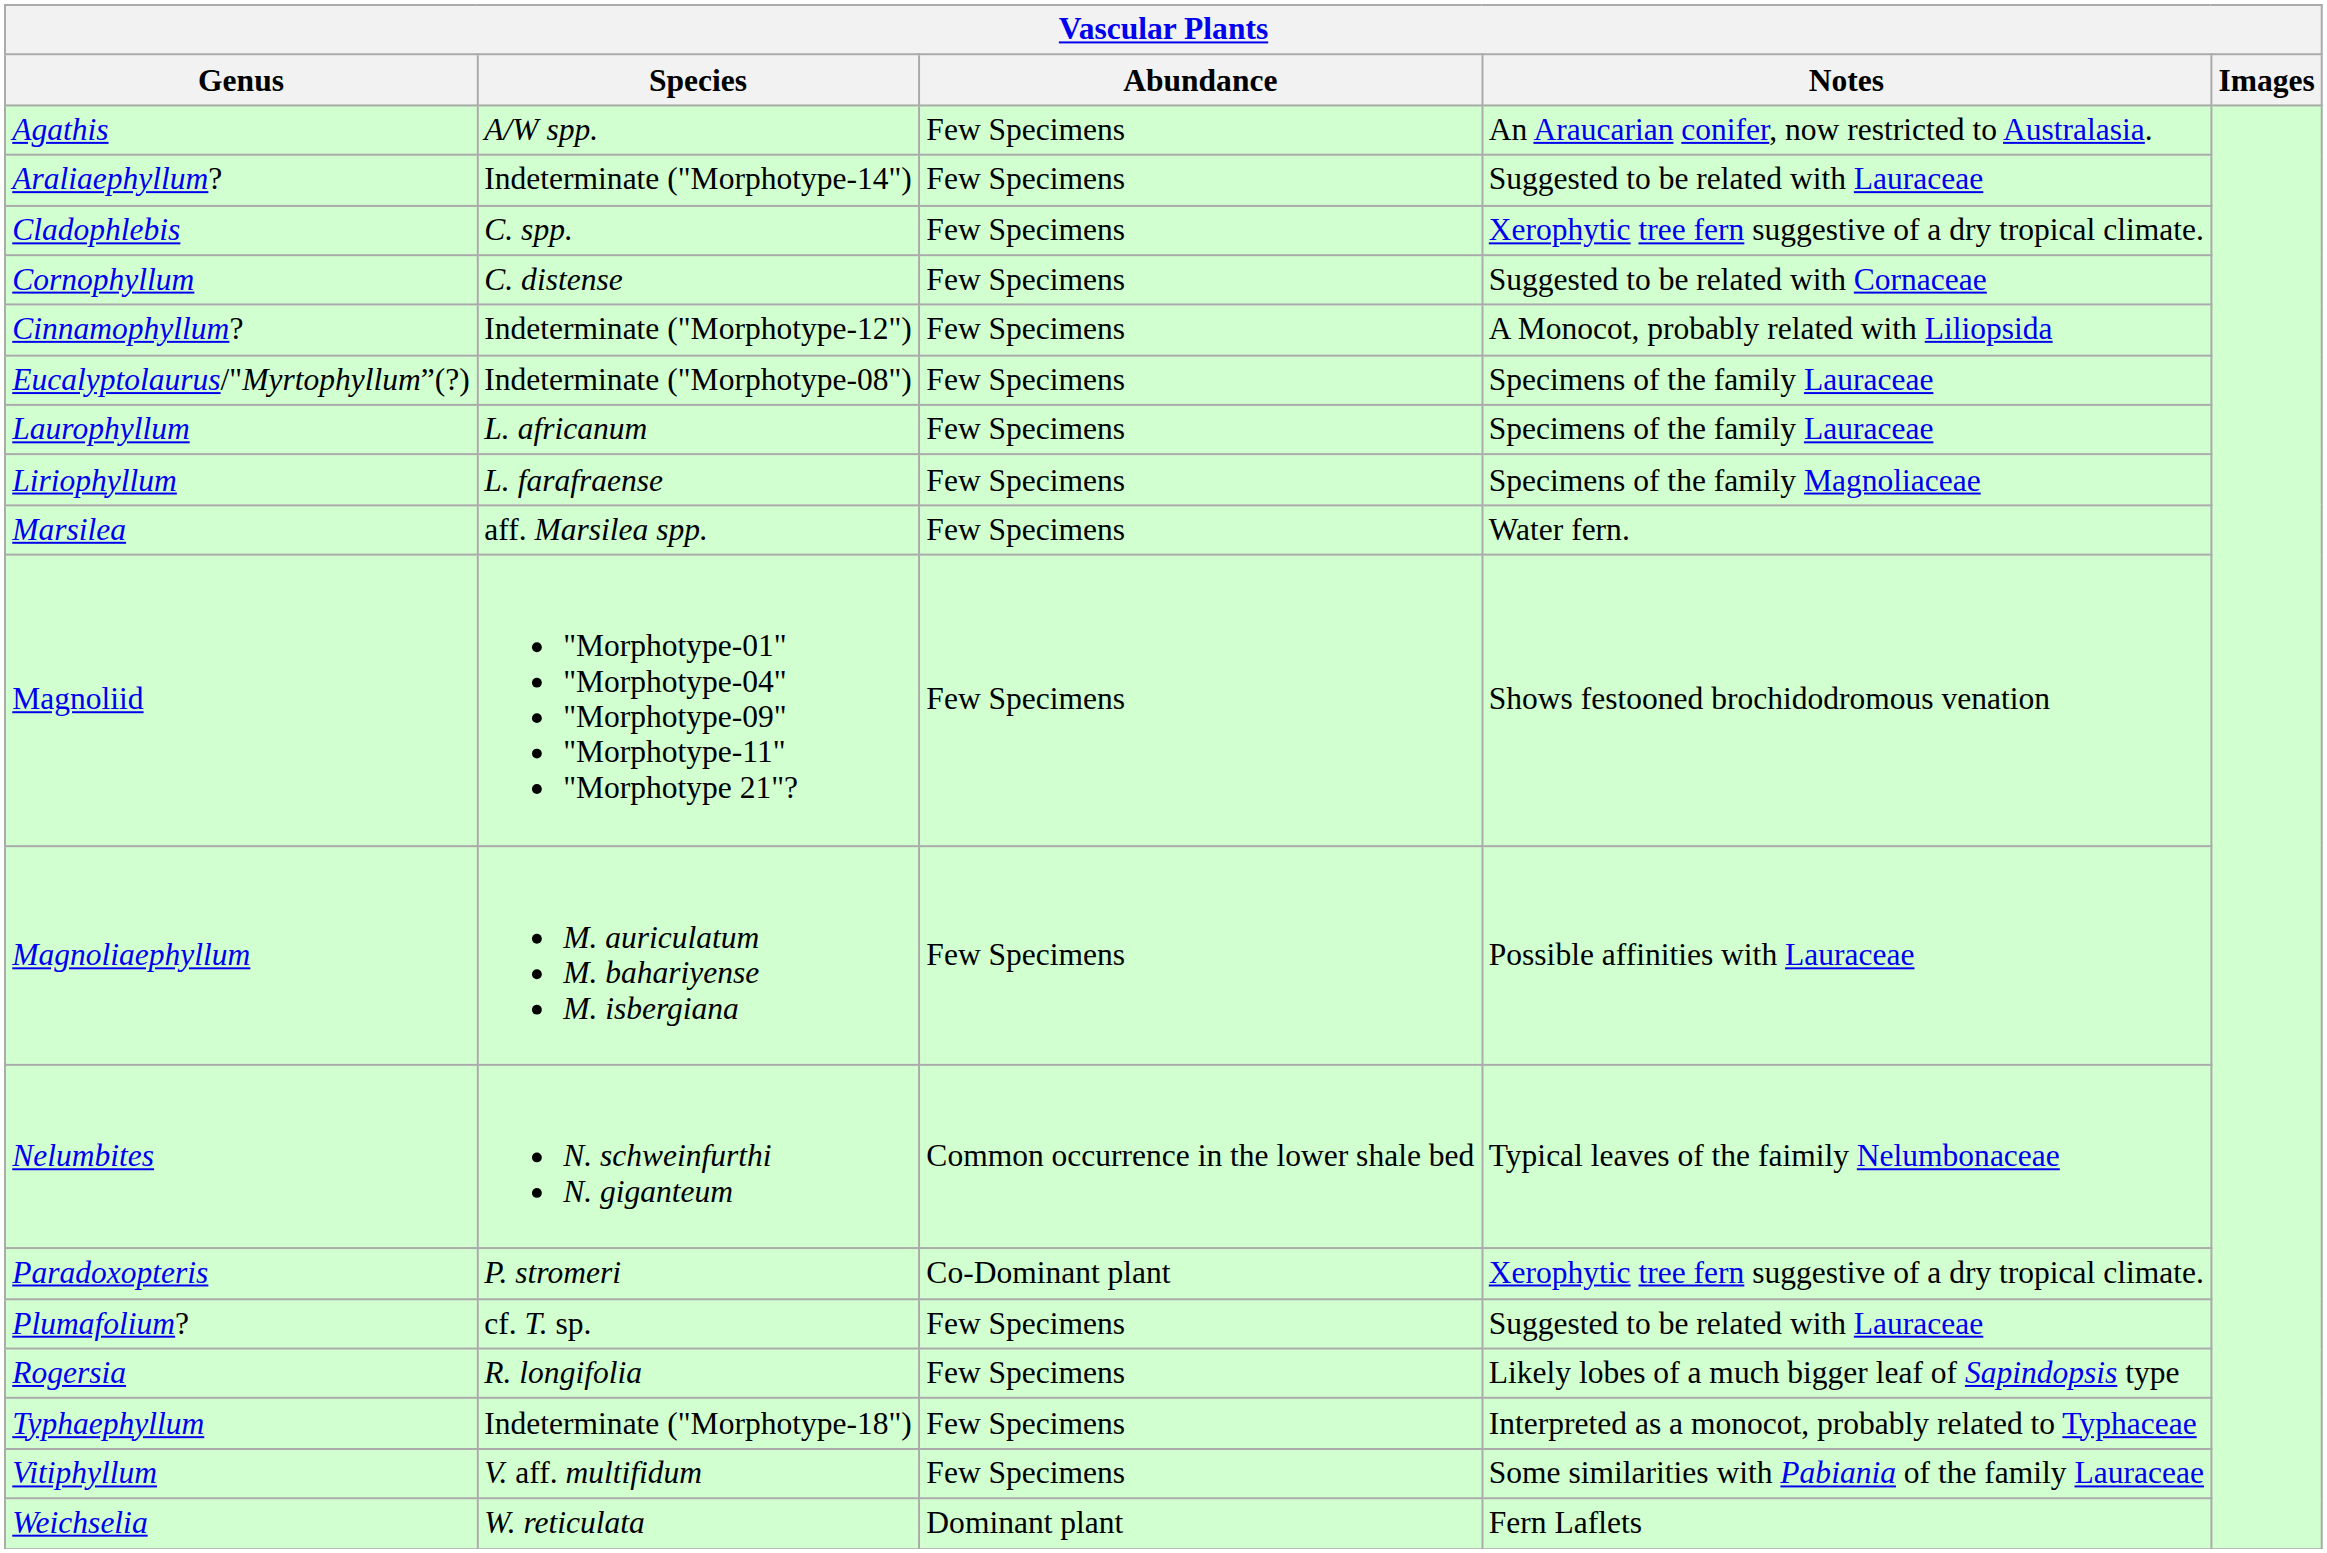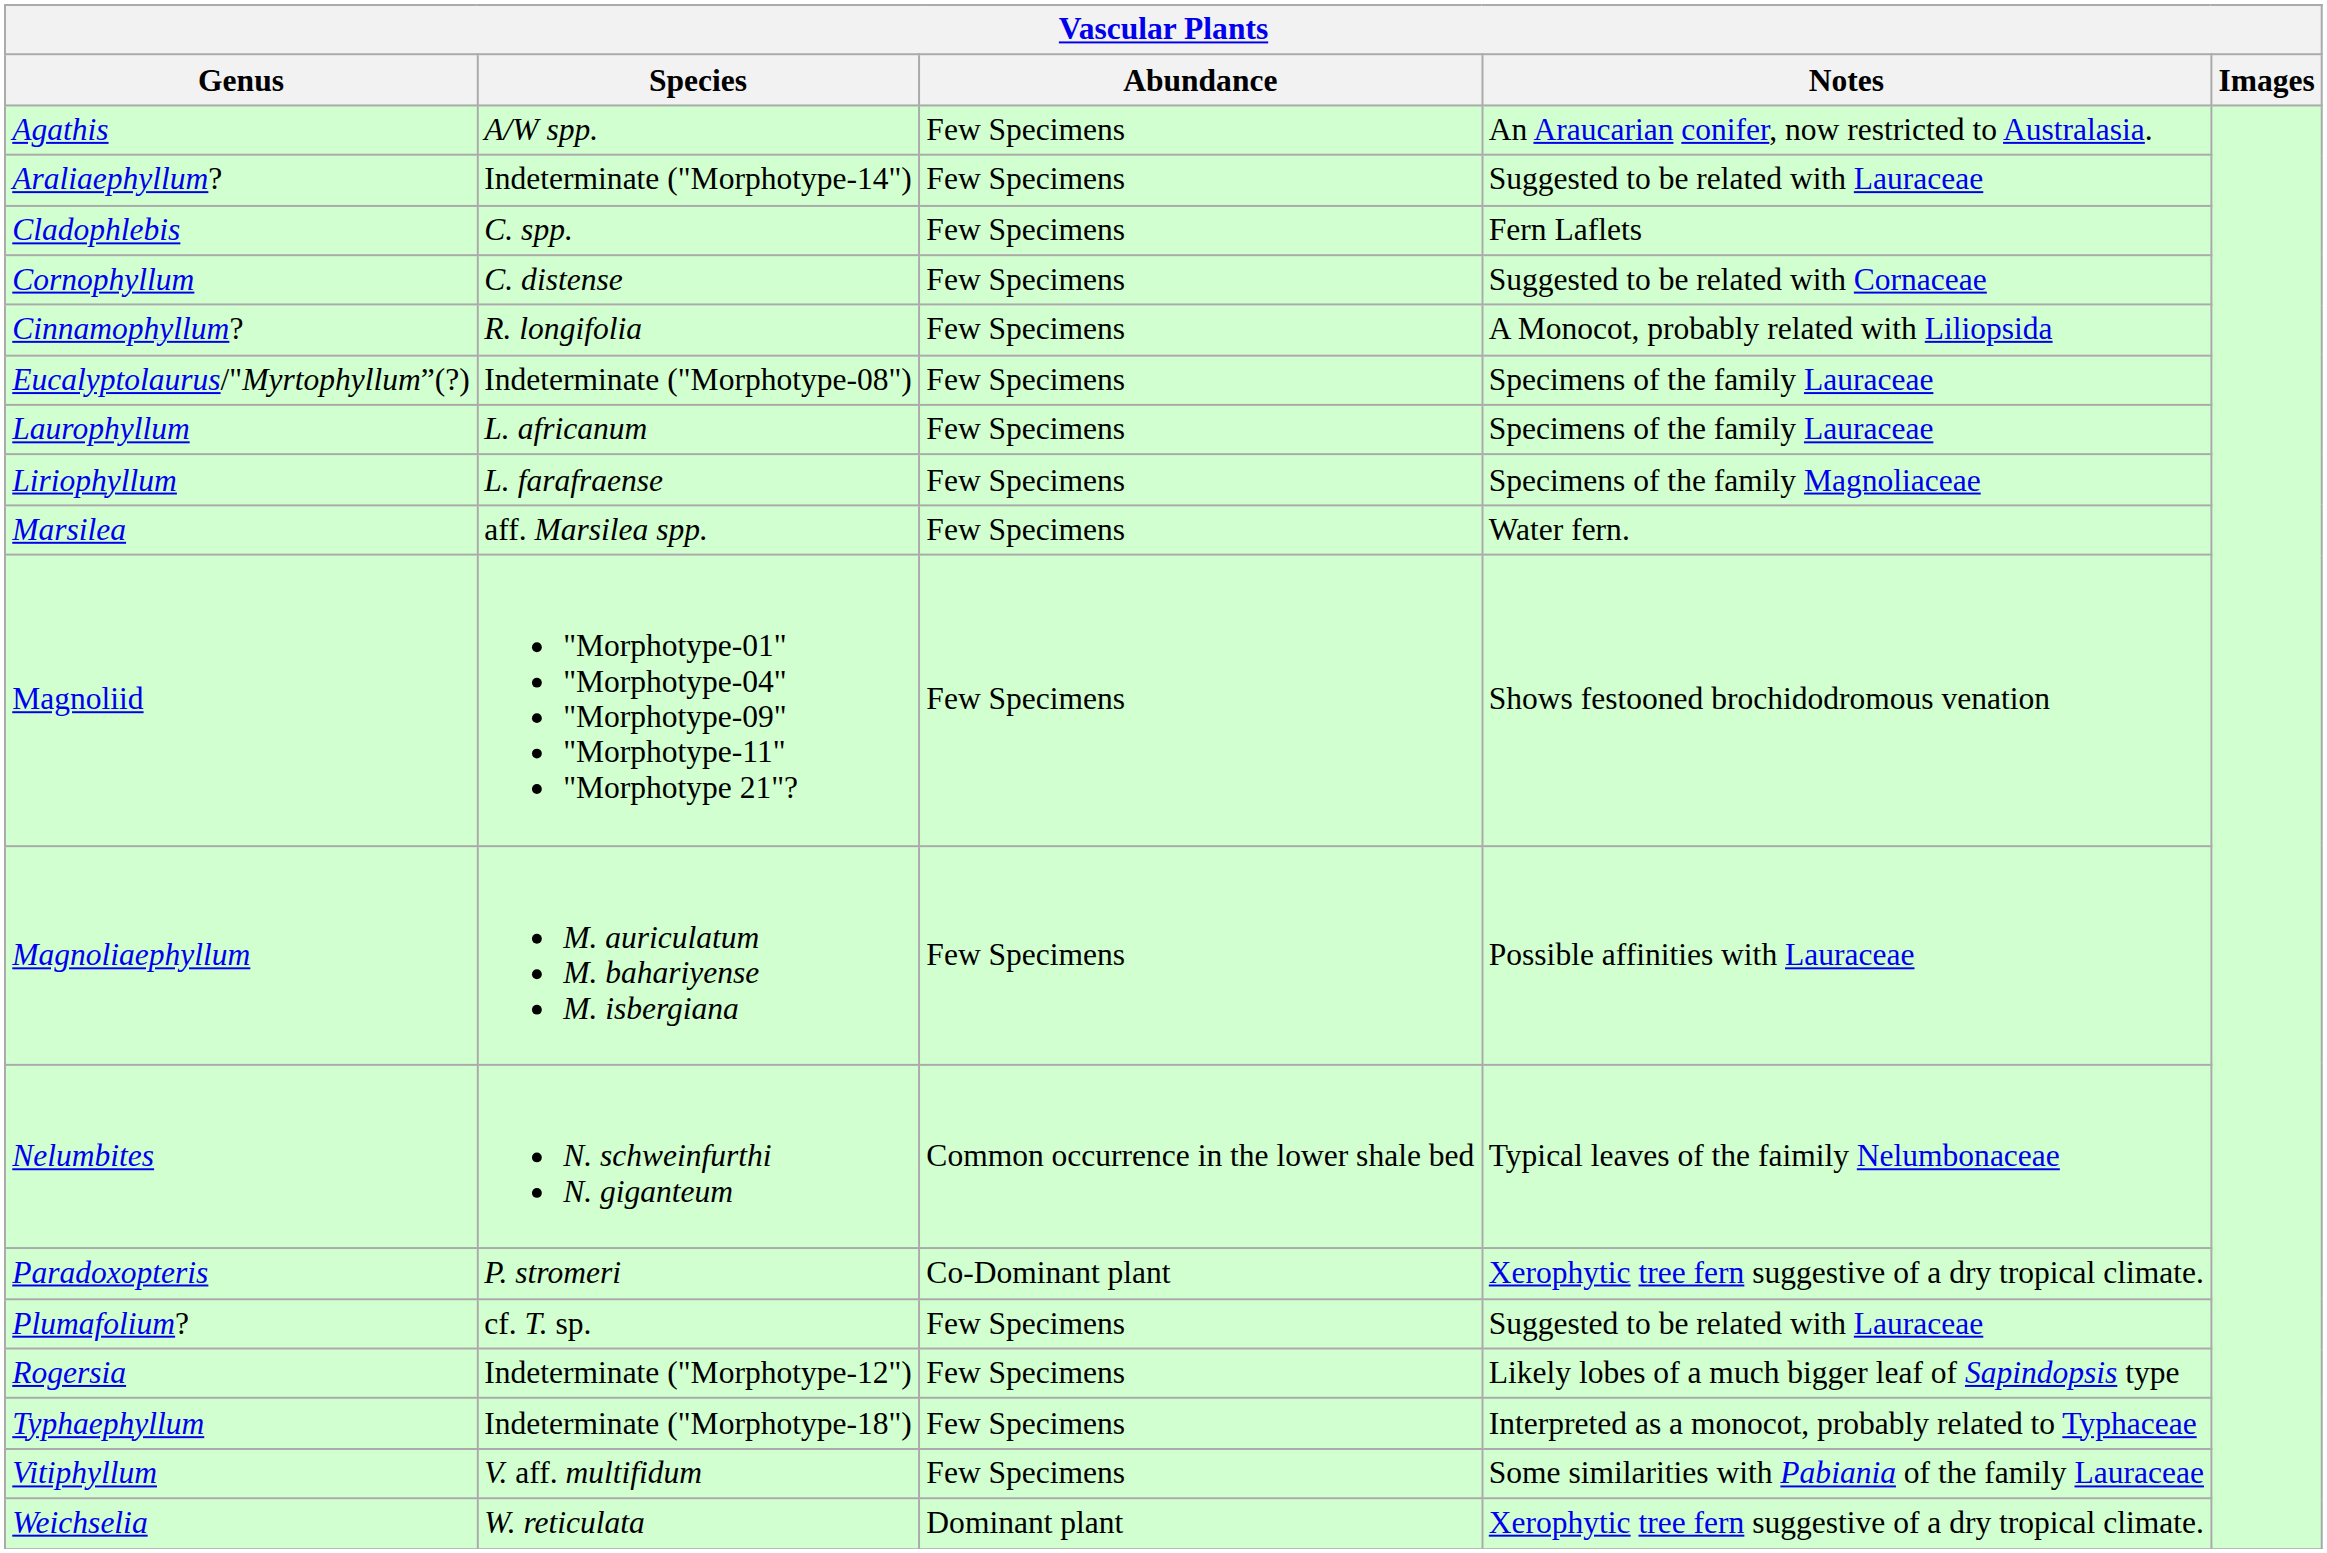Cladophlebis | Notes: Xerophytic tree fern suggestive of a dry tropical climate. -> Fern Laflets
Cinnamophyllum? | Species: Indeterminate ("Morphotype-12") -> R. longifolia
Rogersia | Species: R. longifolia -> Indeterminate ("Morphotype-12")
Weichselia | Notes: Fern Laflets -> Xerophytic tree fern suggestive of a dry tropical climate.
